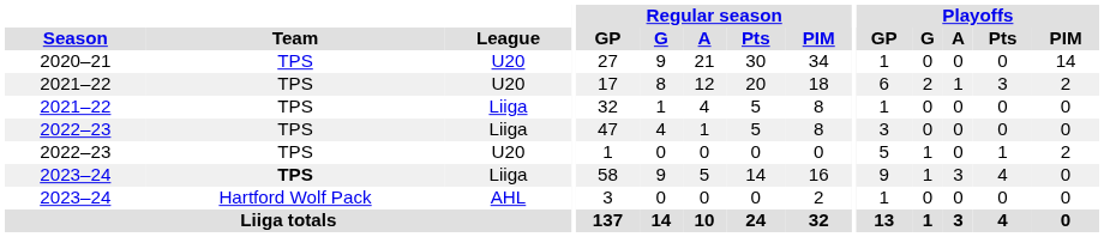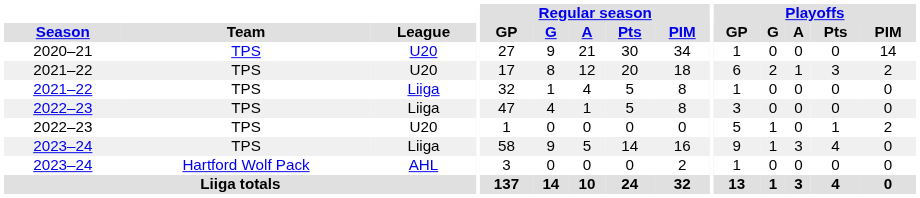2023–24 / Liiga | Team: bold -> normal
